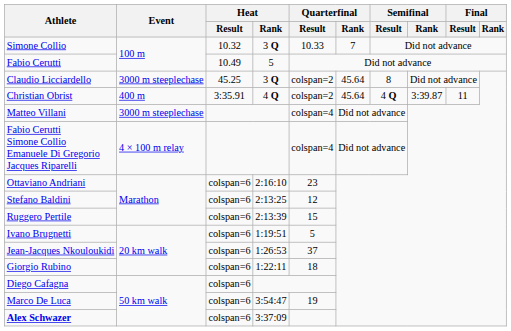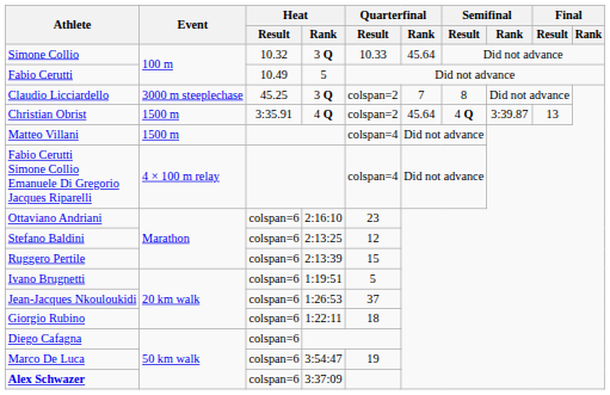Simone Collio | Quarterfinal / Rank: 7 -> 45.64
Claudio Licciardello | Quarterfinal / Rank: 45.64 -> 7
Christian Obrist | Event: 400 m -> 1500 m
Christian Obrist | Final / Result: 11 -> 13
Matteo Villani | Event: 3000 m steeplechase -> 1500 m
